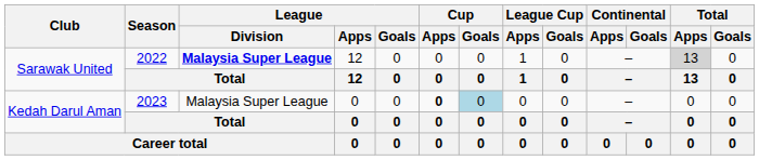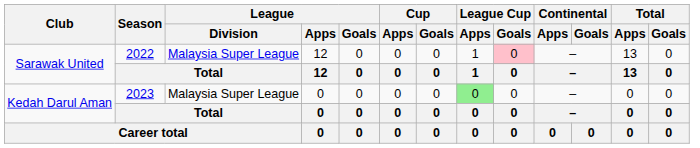Sarawak United / 2022 | League / Division: bold -> normal
Sarawak United / 2022 | League Cup / Goals: no background -> pink background
Sarawak United / 2022 | Total / Apps: lightgrey background -> no background
Kedah Darul Aman / 2023 | Cup / Apps: bold -> normal
Kedah Darul Aman / 2023 | Cup / Goals: lightblue background -> no background
Kedah Darul Aman / 2023 | League Cup / Apps: no background -> lightgreen background
